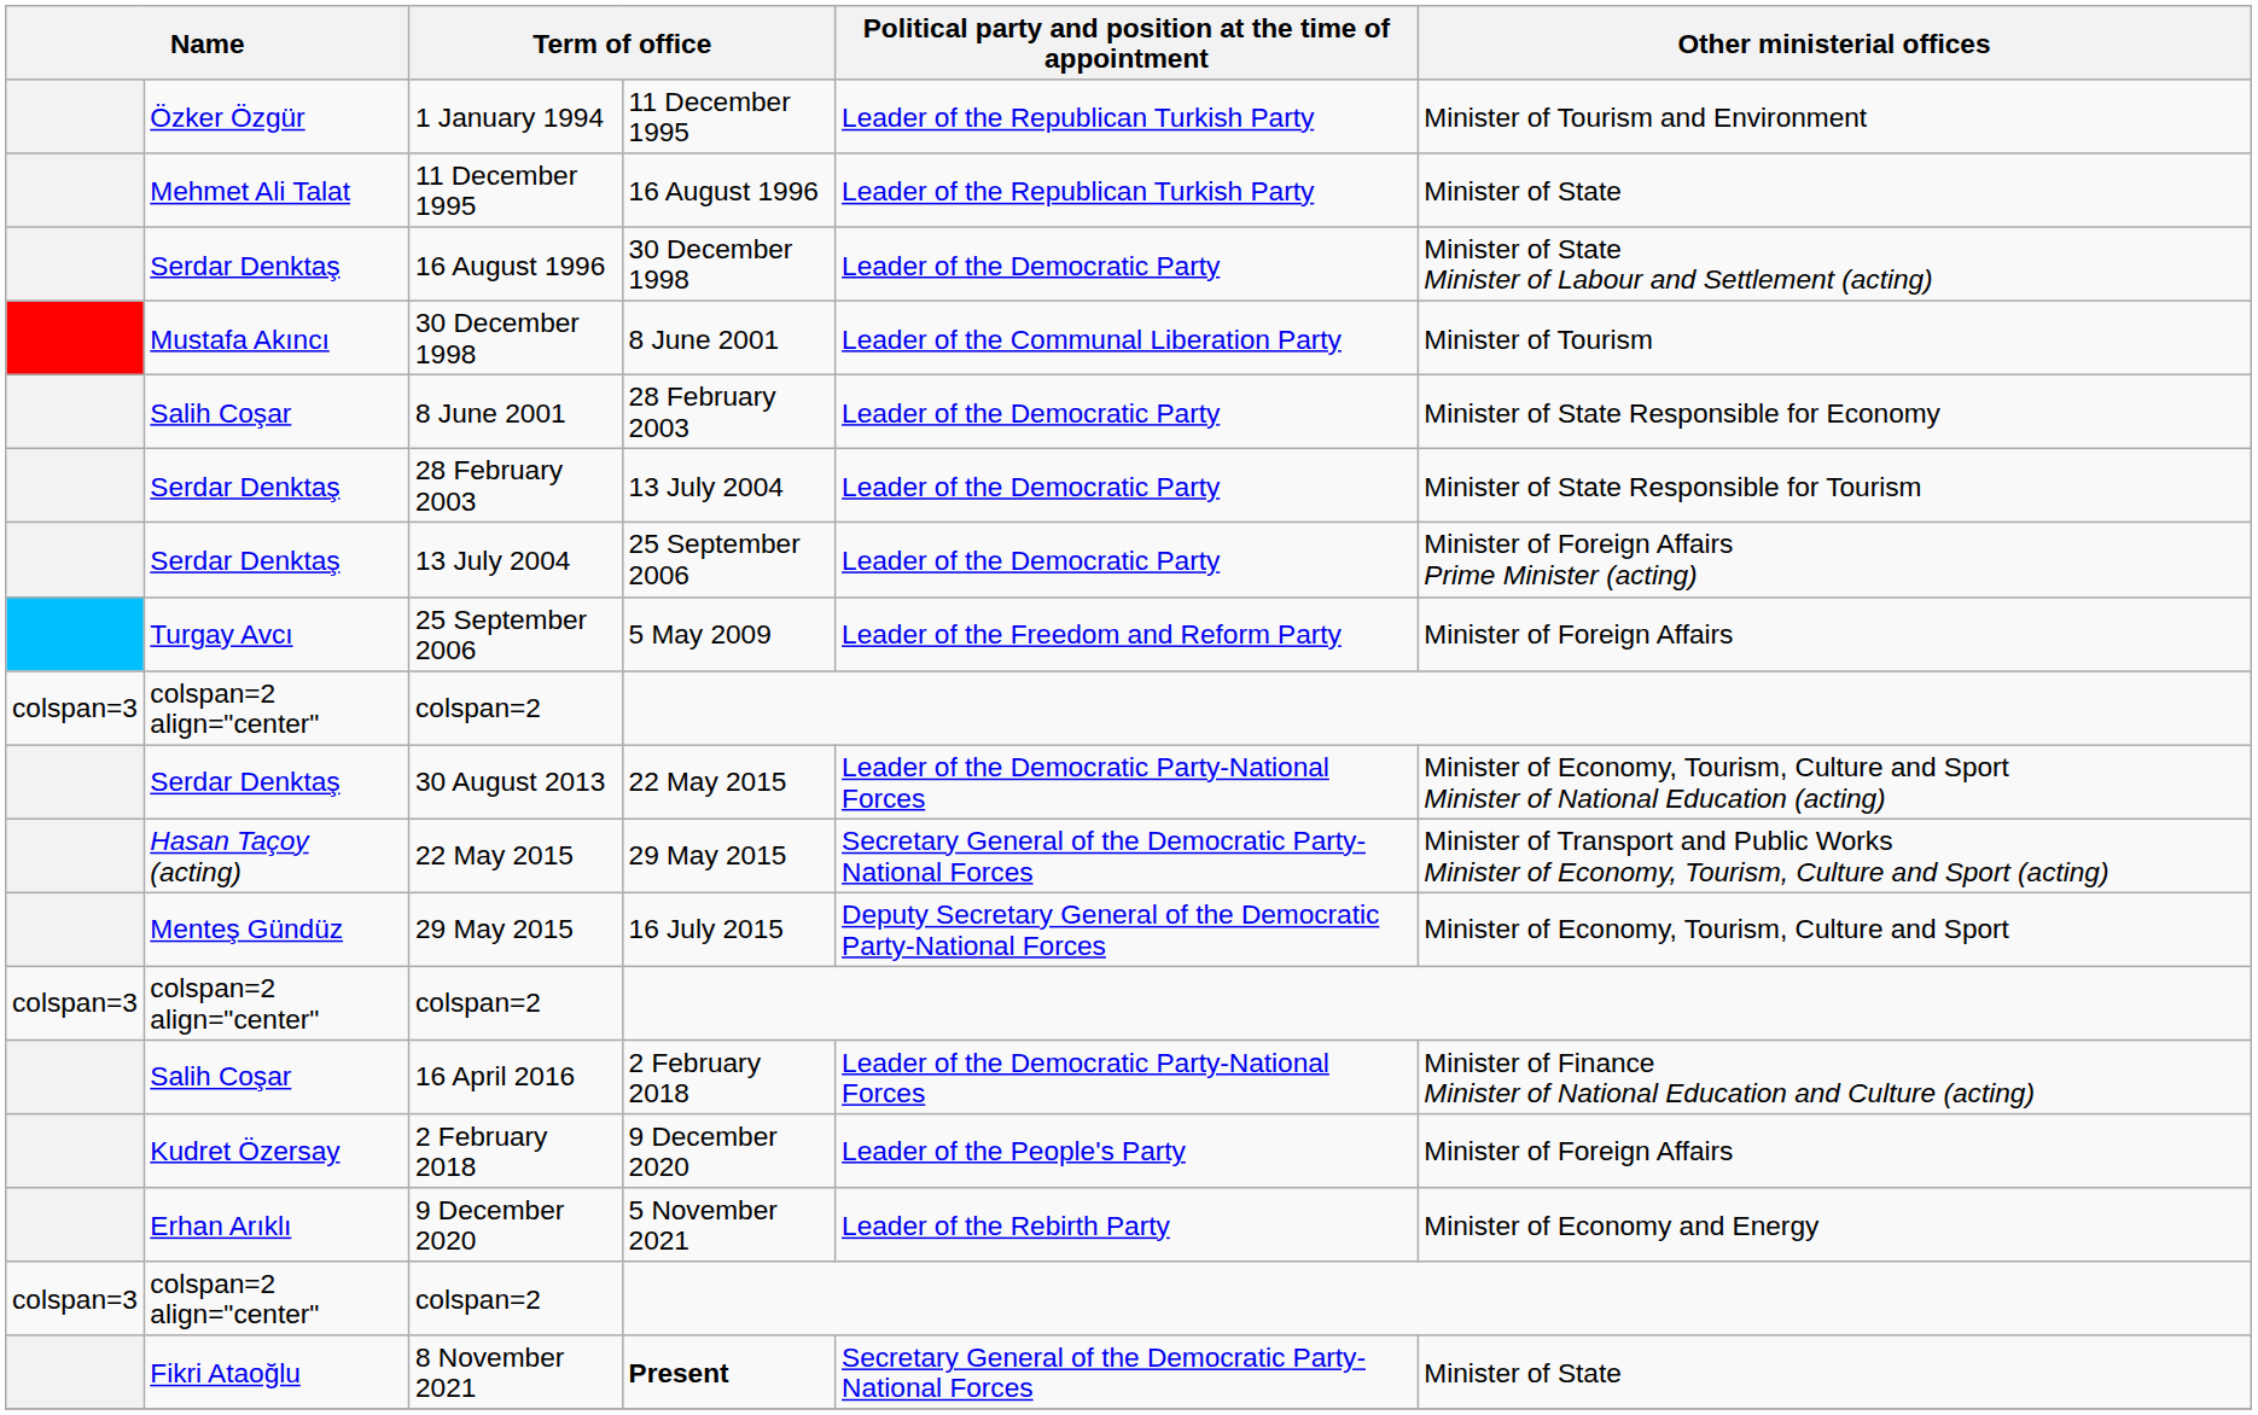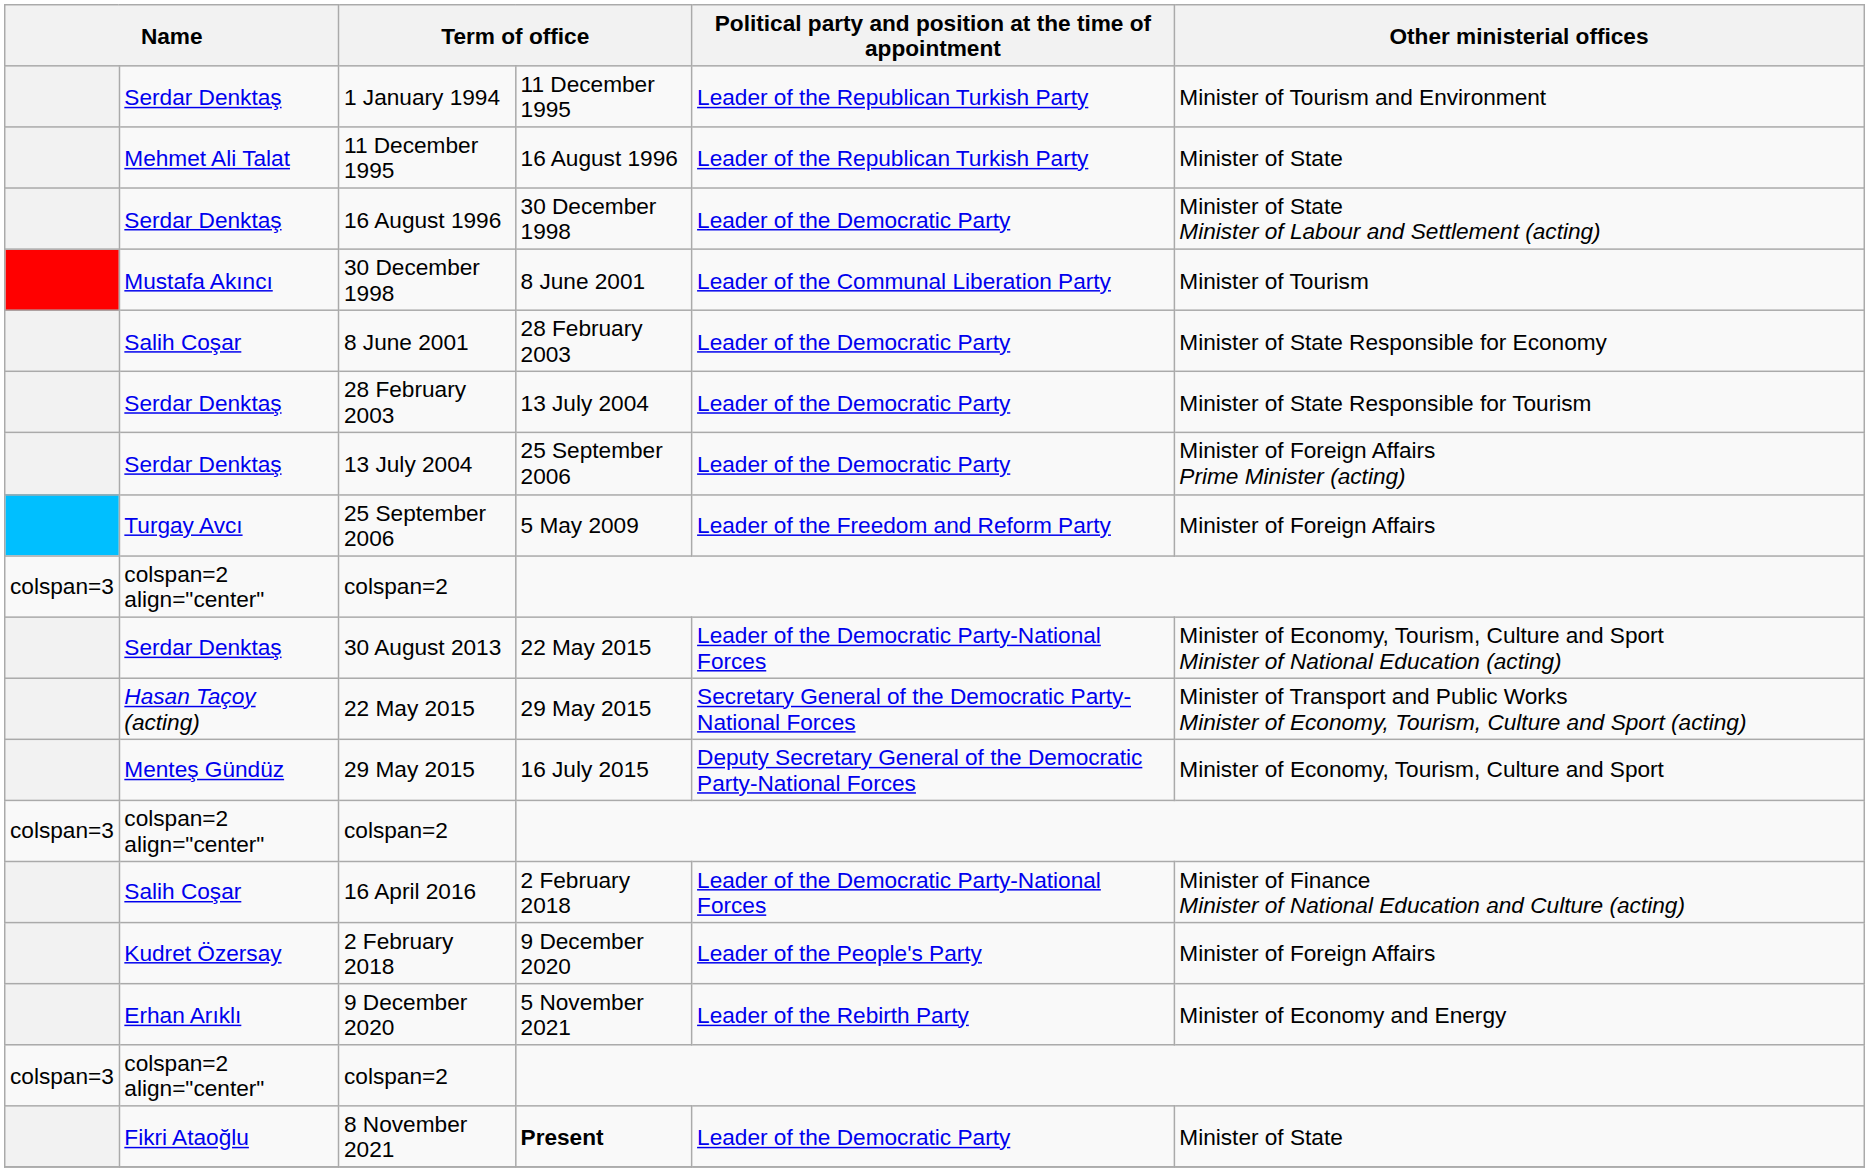1 January 1994 | column 2: Özker Özgür -> Serdar Denktaş
8 November 2021 | Political party and position at the time of appointment: Secretary General of the Democratic Party-National Forces -> Leader of the Democratic Party
